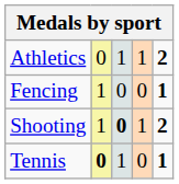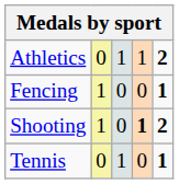Shooting | column 3: bold -> normal
Shooting | column 4: normal -> bold
Tennis | column 2: bold -> normal
